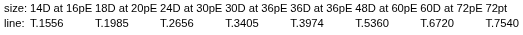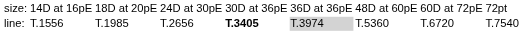line: | column 5: normal -> bold
line: | column 6: no background -> lightgrey background
